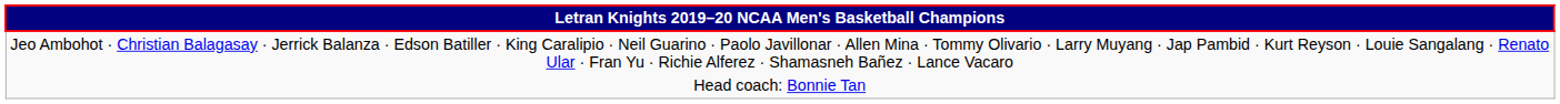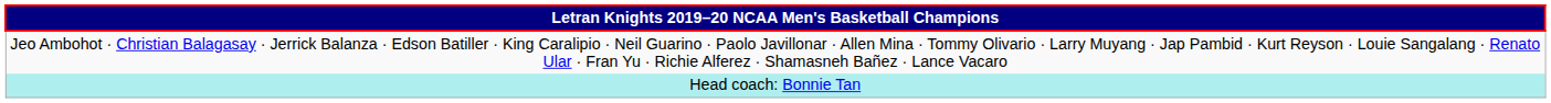row 3 | column 1: no background -> paleturquoise background
